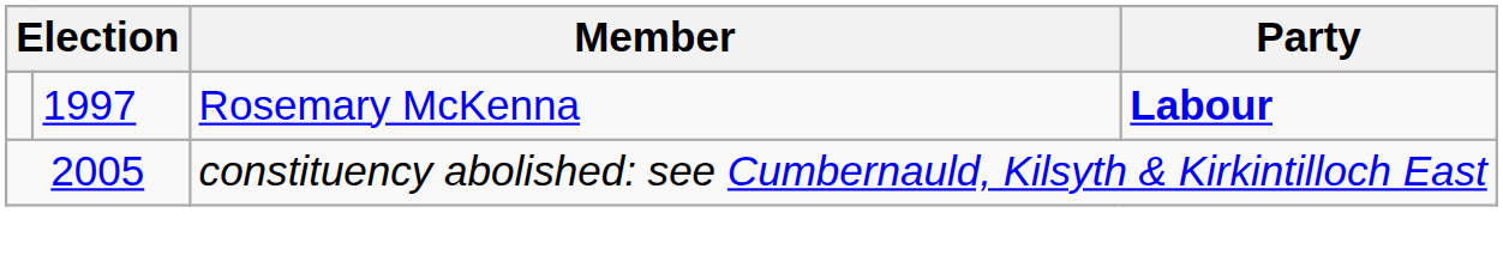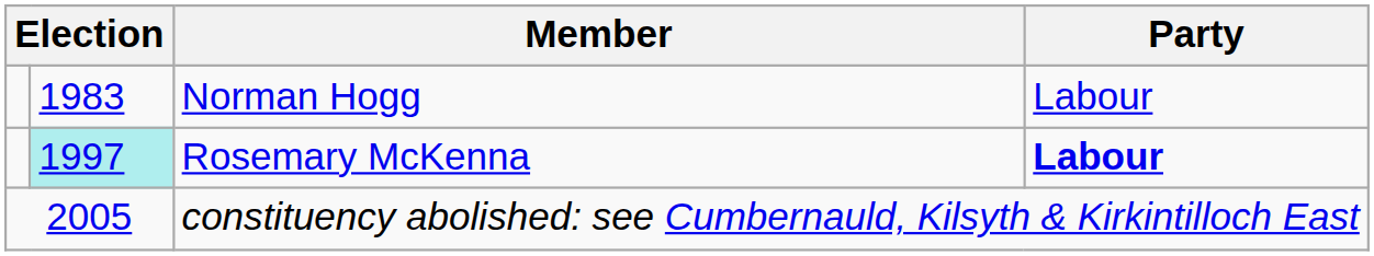+ row: 1983 | Norman Hogg | Labour
Rosemary McKenna | column 2: no background -> paleturquoise background
